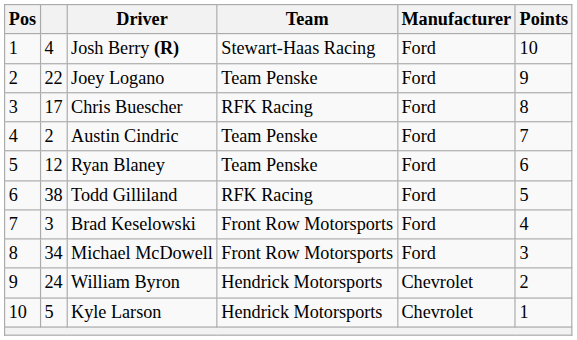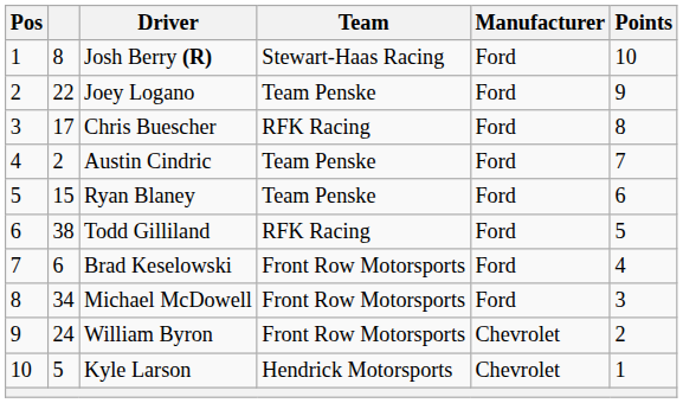Josh Berry (R) | column 2: 4 -> 8
Ryan Blaney | column 2: 12 -> 15
Brad Keselowski | column 2: 3 -> 6
William Byron | Team: Hendrick Motorsports -> Front Row Motorsports
